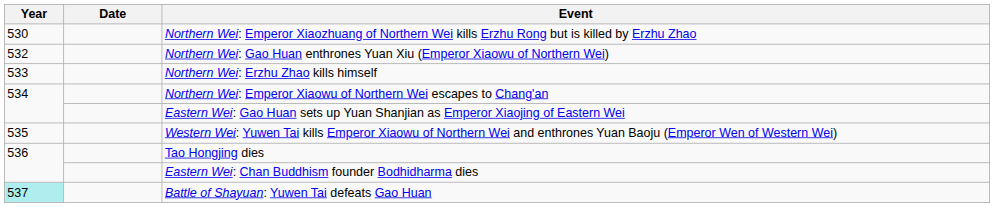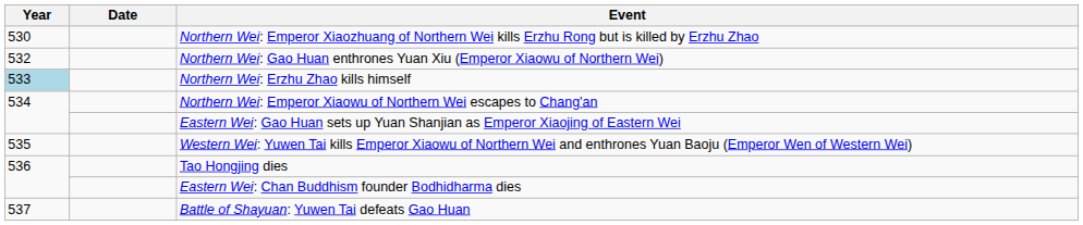Northern Wei: Erzhu Zhao kills himself | Year: no background -> lightblue background
Battle of Shayuan: Yuwen Tai defeats Gao Huan | Year: paleturquoise background -> no background
